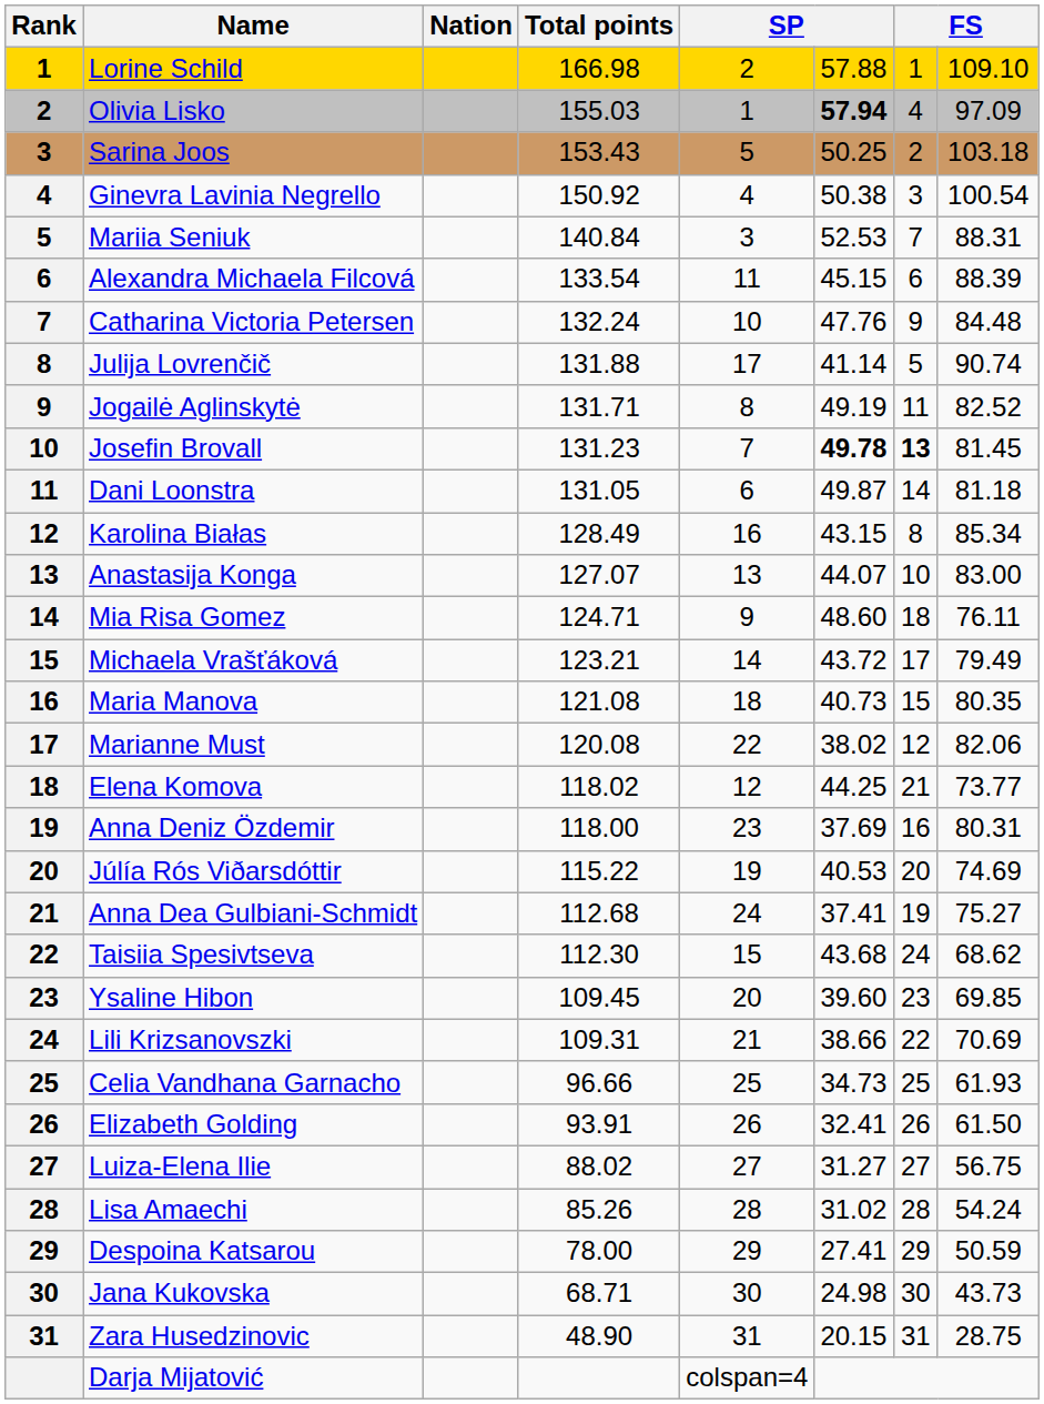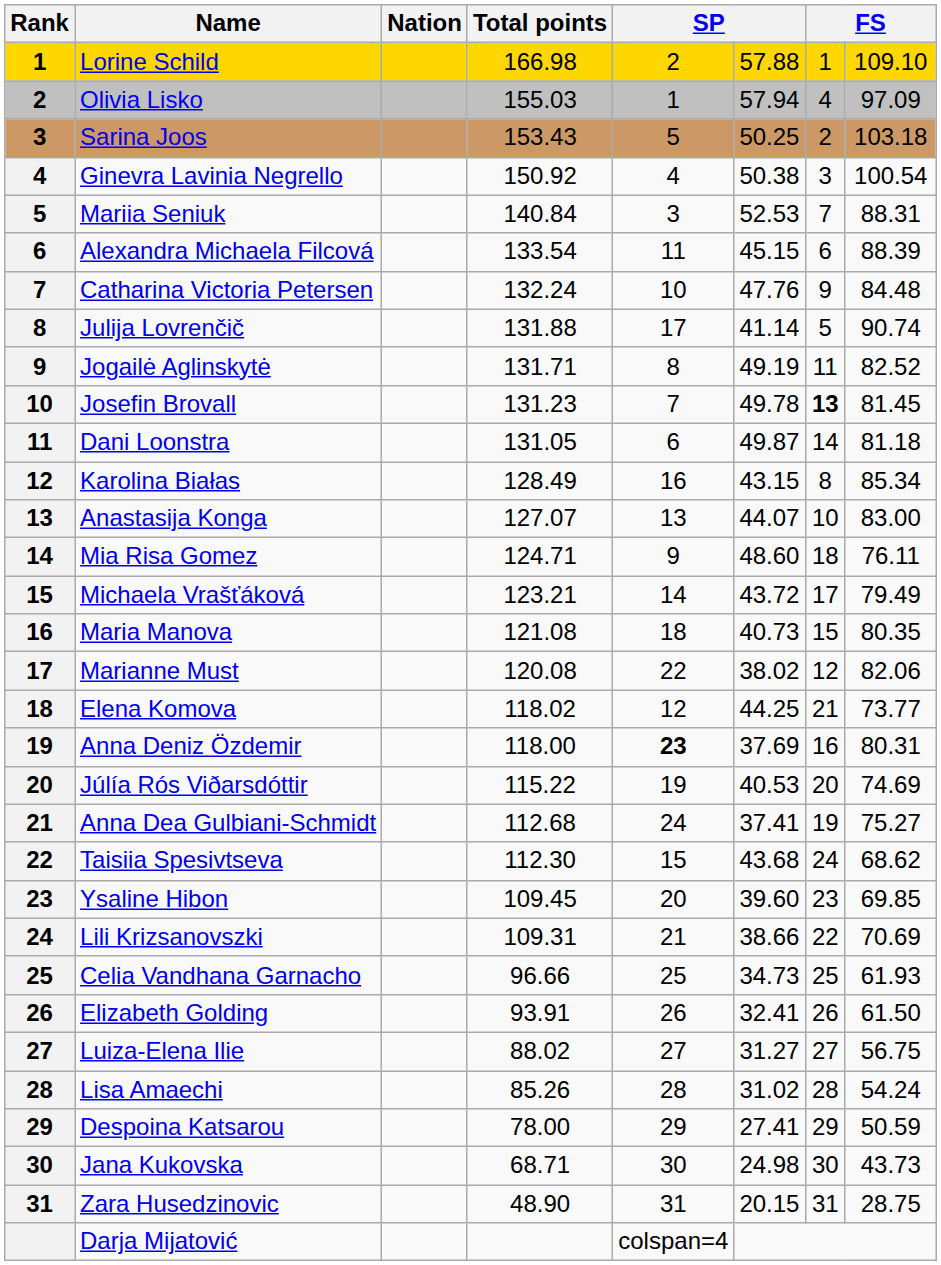Olivia Lisko | column 6: bold -> normal
Josefin Brovall | column 6: bold -> normal
Anna Deniz Özdemir | column 5: normal -> bold
